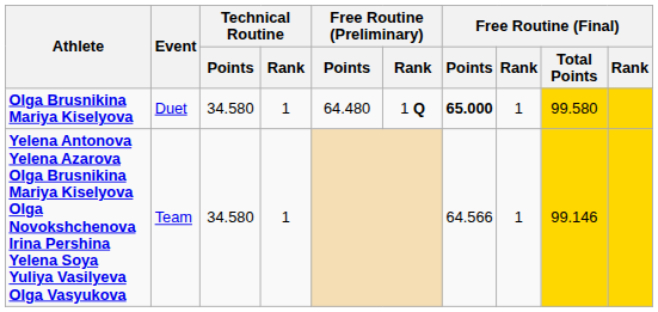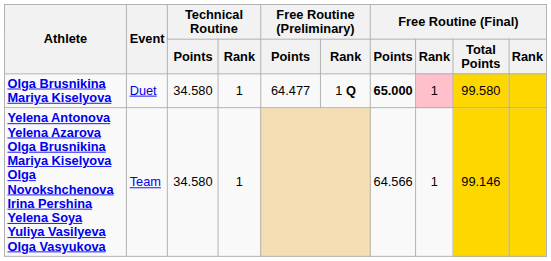Olga Brusnikina Mariya Kiselyova | Free Routine (Preliminary) / Points: 64.480 -> 64.477
Olga Brusnikina Mariya Kiselyova | column 8: no background -> pink background
